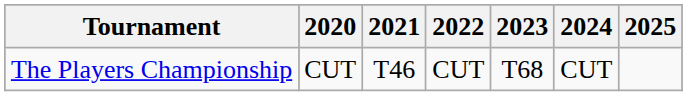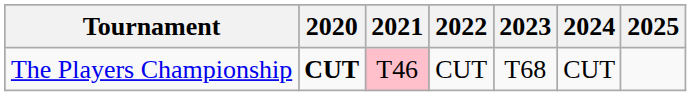The Players Championship | 2020: normal -> bold
The Players Championship | 2021: no background -> pink background
